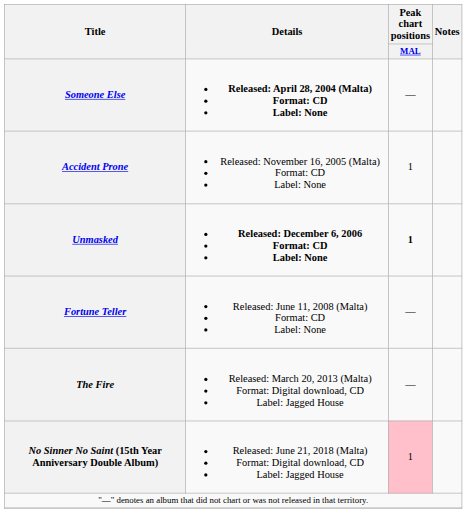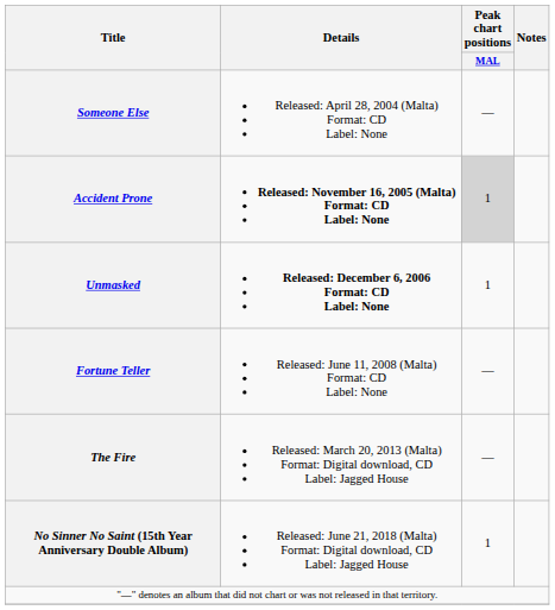Someone Else | Details: bold -> normal
Accident Prone | Details: normal -> bold
Accident Prone | Peak chart positions / MAL: no background -> lightgrey background
Unmasked | Peak chart positions / MAL: bold -> normal
No Sinner No Saint (15th Year Anniversary Double Album) | Peak chart positions / MAL: pink background -> no background
